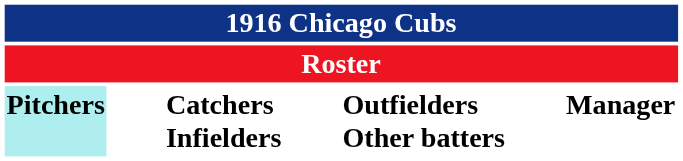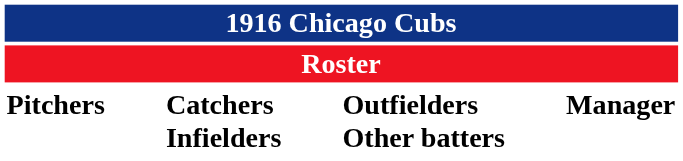Pitchers | column 1: paleturquoise background -> no background
